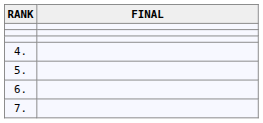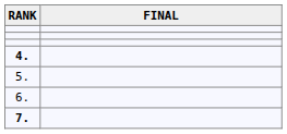row 5 | RANK: normal -> bold
row 8 | RANK: normal -> bold
